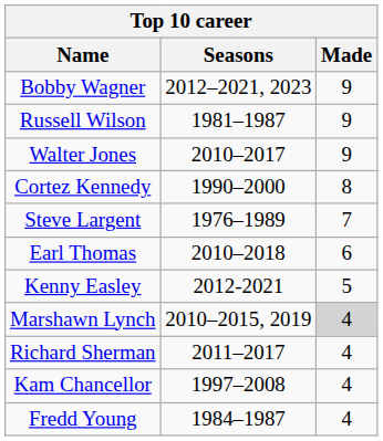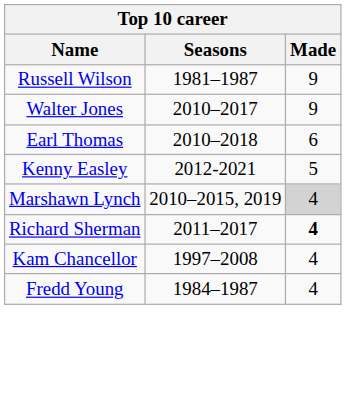- row: Bobby Wagner | 2012–2021, 2023 | 9
- row: Cortez Kennedy | 1990–2000 | 8
- row: Steve Largent | 1976–1989 | 7
Richard Sherman | Made: normal -> bold
